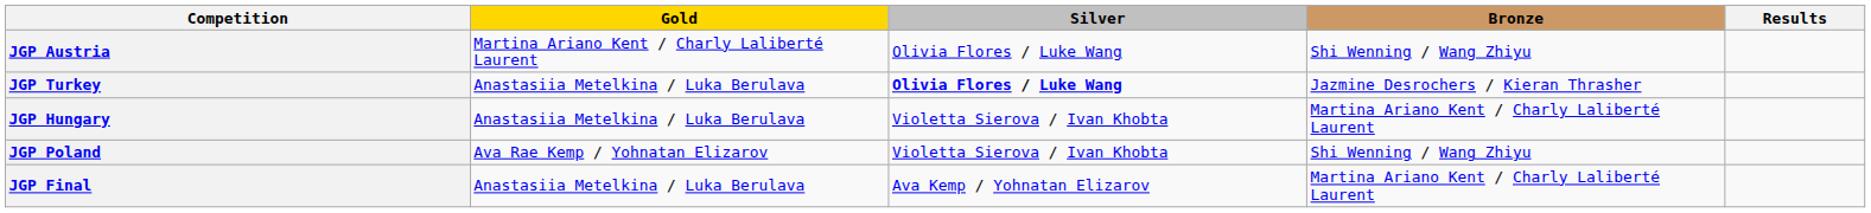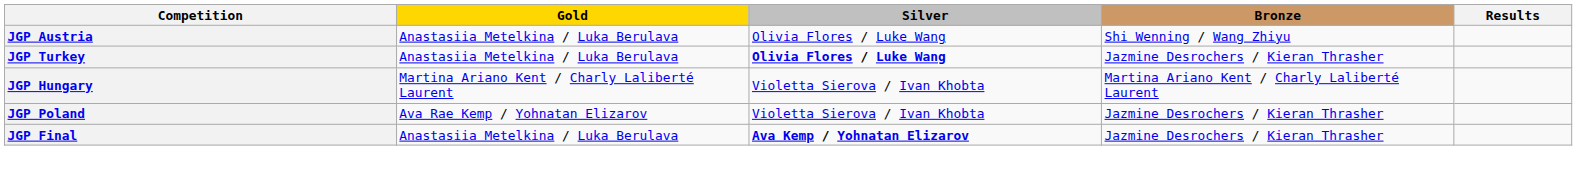JGP Austria | Gold: Martina Ariano Kent / Charly Laliberté Laurent -> Anastasiia Metelkina / Luka Berulava
JGP Hungary | Gold: Anastasiia Metelkina / Luka Berulava -> Martina Ariano Kent / Charly Laliberté Laurent
JGP Poland | Bronze: Shi Wenning / Wang Zhiyu -> Jazmine Desrochers / Kieran Thrasher
JGP Final | Silver: normal -> bold
JGP Final | Bronze: Martina Ariano Kent / Charly Laliberté Laurent -> Jazmine Desrochers / Kieran Thrasher
